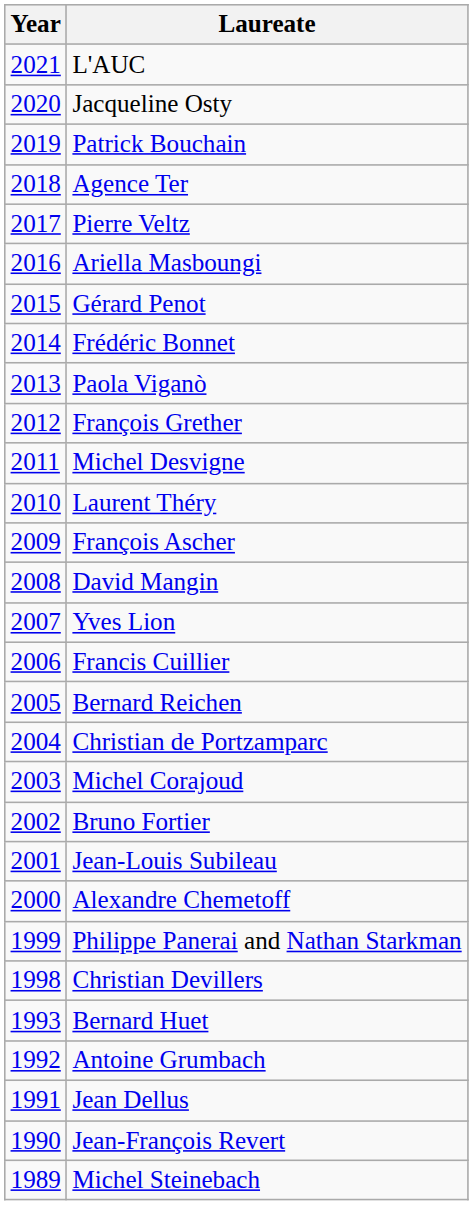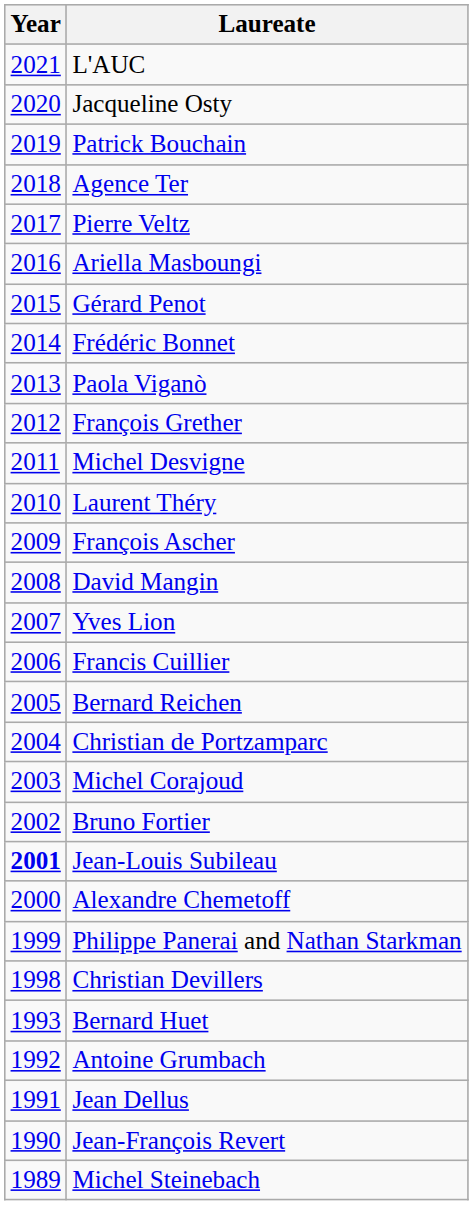Jean-Louis Subileau | Year: normal -> bold
